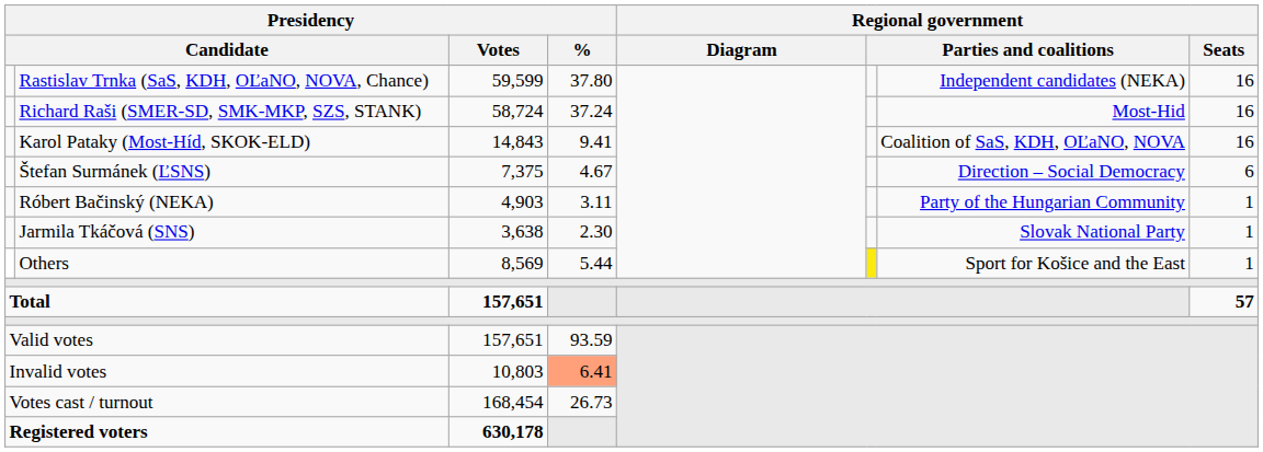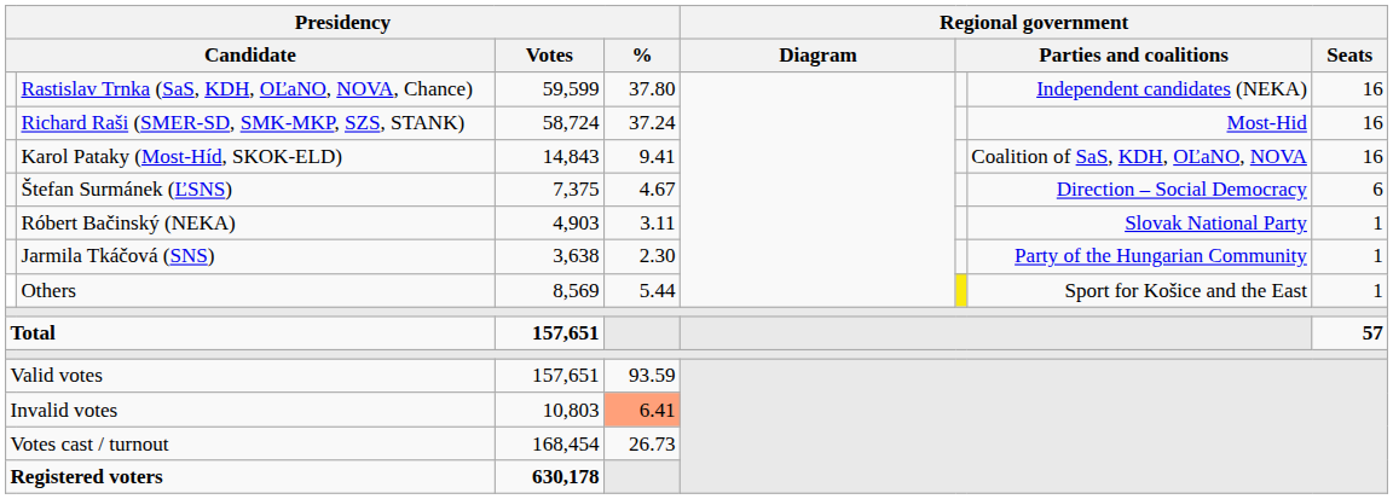Róbert Bačinský (NEKA) | column 7: Party of the Hungarian Community -> Slovak National Party
Jarmila Tkáčová (SNS) | column 7: Slovak National Party -> Party of the Hungarian Community
